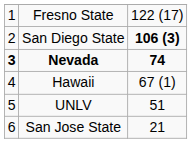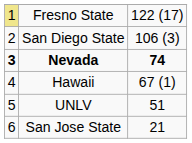Fresno State | column 1: no background -> khaki background
San Diego State | column 3: bold -> normal
